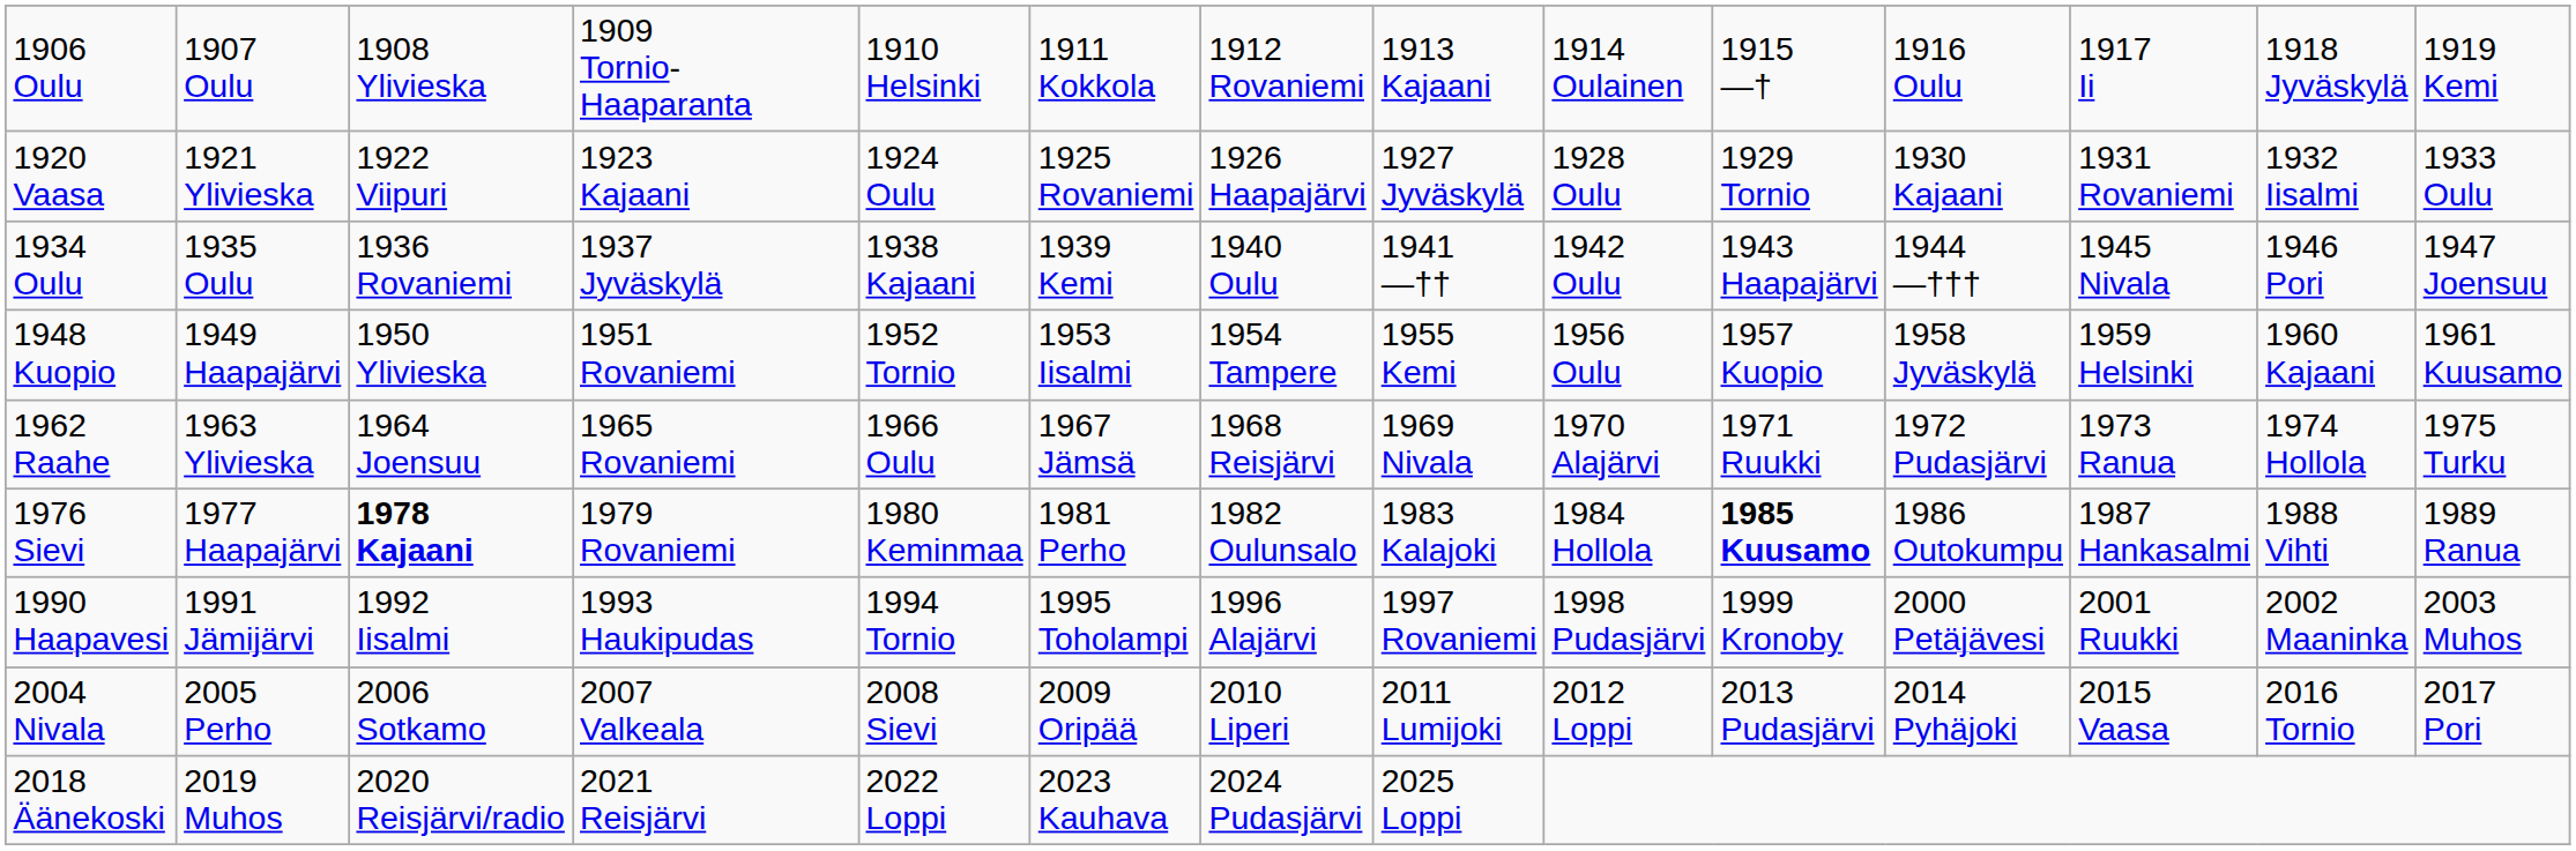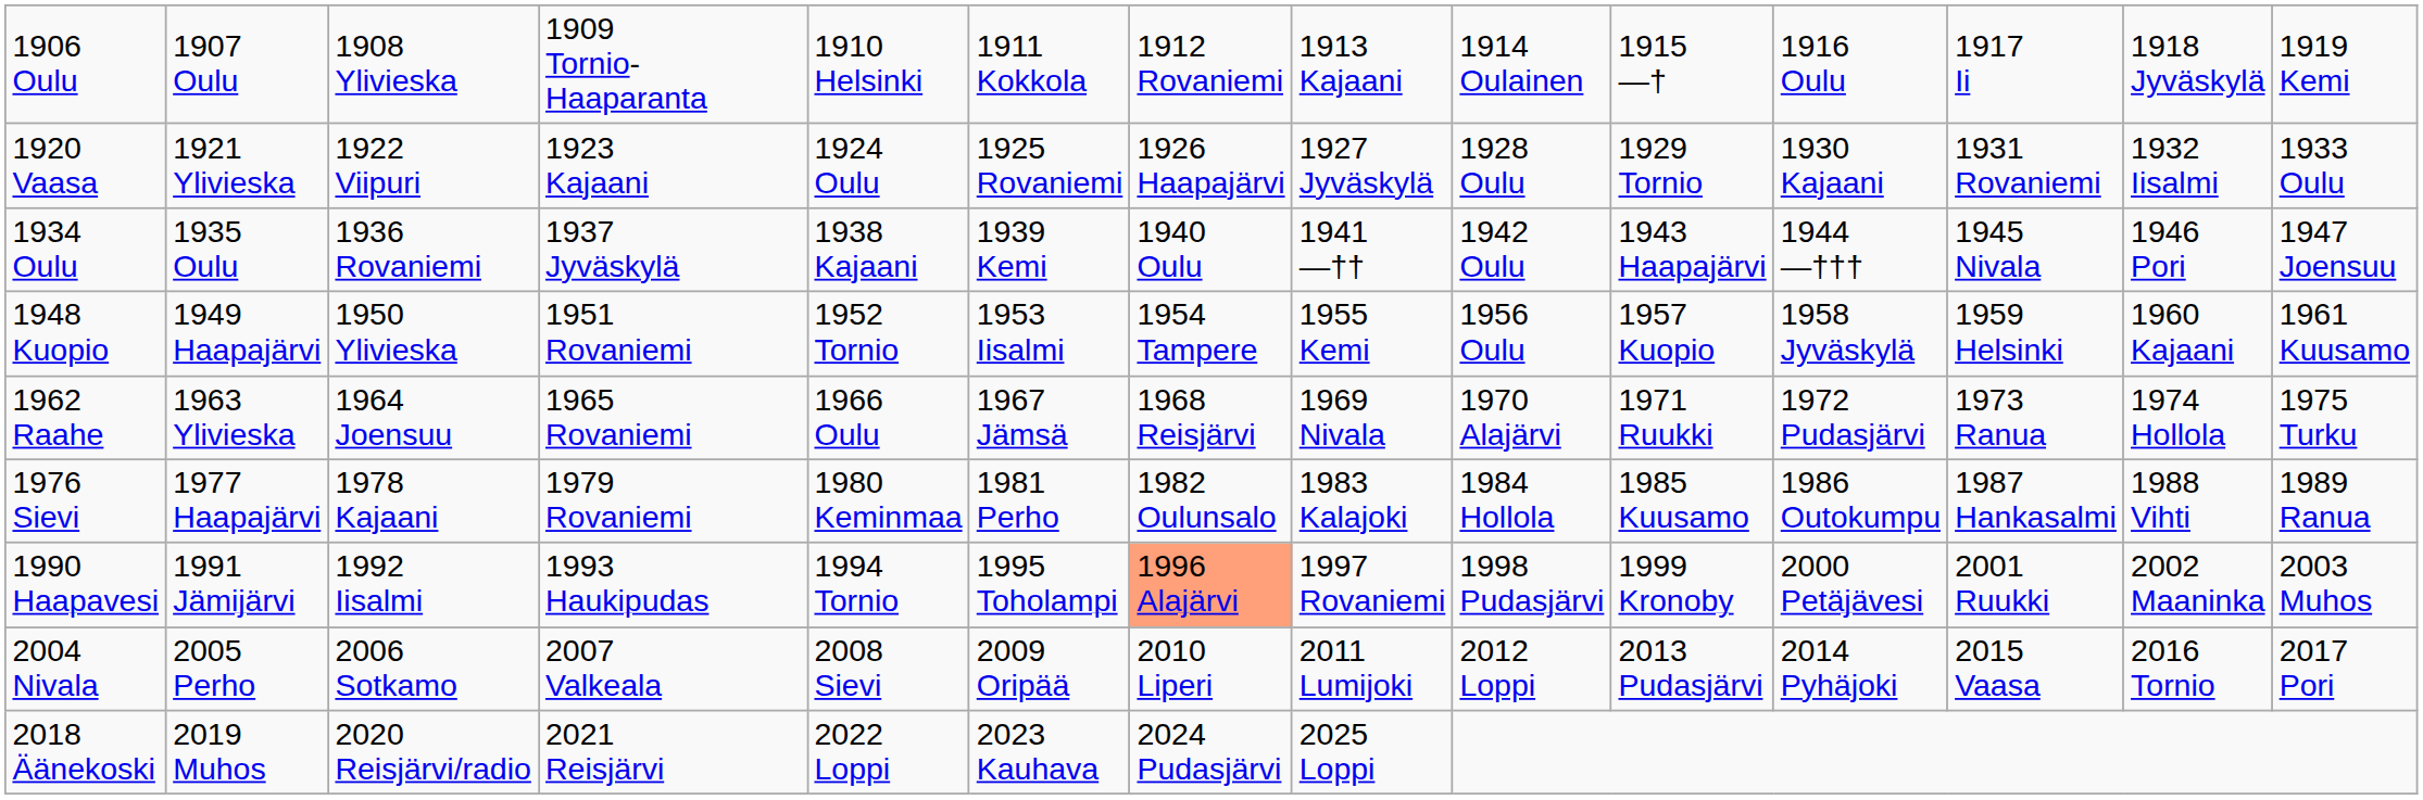1976 Sievi | column 3: bold -> normal
1976 Sievi | column 10: bold -> normal
1990 Haapavesi | column 7: no background -> lightsalmon background
